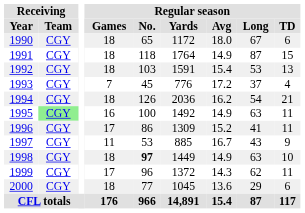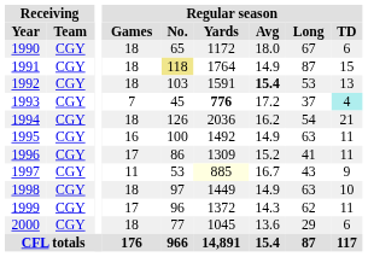1991 | Regular season / No.: no background -> khaki background
1992 | Regular season / Avg: normal -> bold
1993 | Regular season / Yards: normal -> bold
1993 | Regular season / TD: no background -> paleturquoise background
1995 | Receiving / Team: lightgreen background -> no background
1997 | Regular season / Yards: no background -> lightyellow background
1998 | Regular season / No.: bold -> normal
